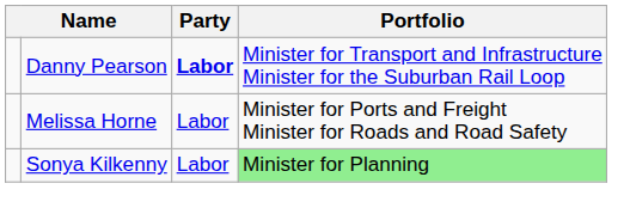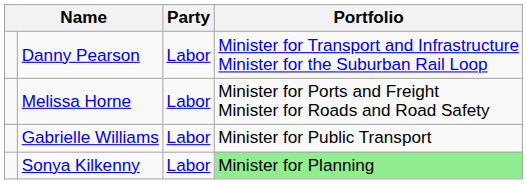Danny Pearson | Party: bold -> normal
+ row: Gabrielle Williams | Labor | Minister for Public Transport
